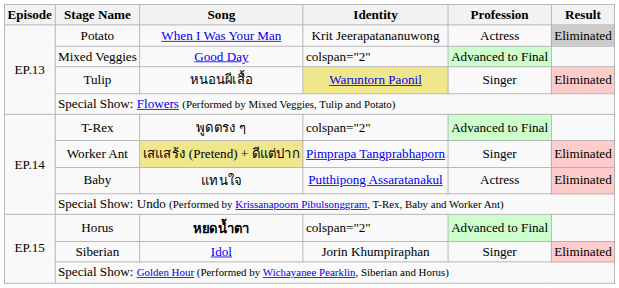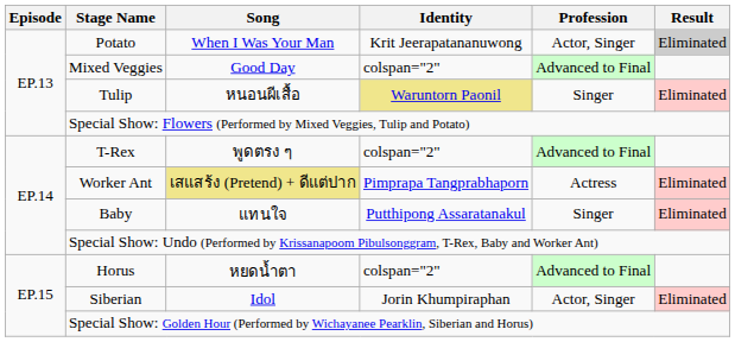Potato | Profession: Actress -> Actor, Singer
Worker Ant | Profession: Singer -> Actress
Baby | Profession: Actress -> Singer
Horus | Song: bold -> normal
Siberian | Profession: Singer -> Actor, Singer
